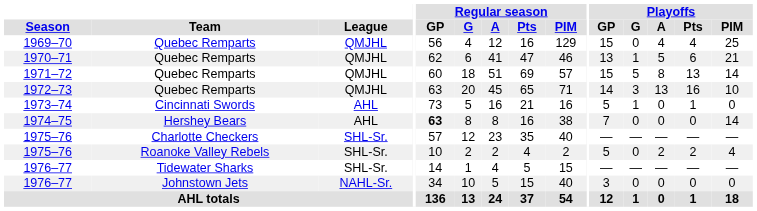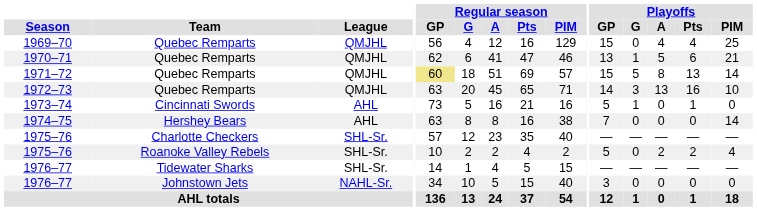1971–72 | Regular season / GP: no background -> khaki background
1974–75 | Regular season / GP: bold -> normal
